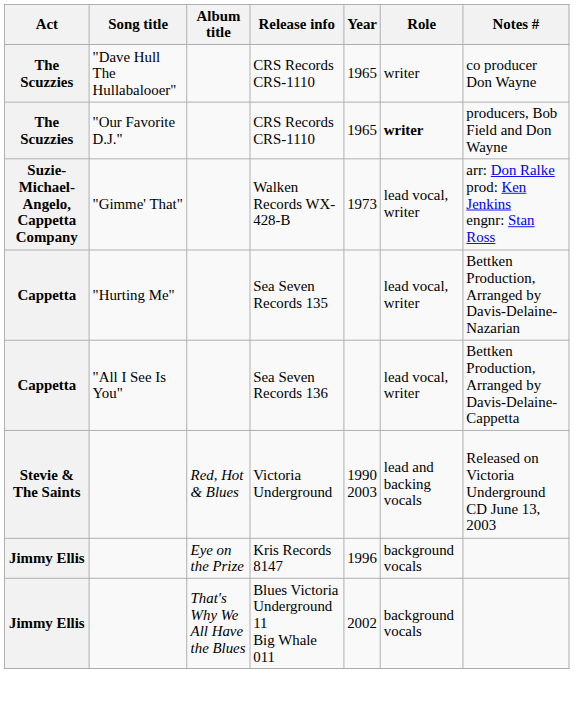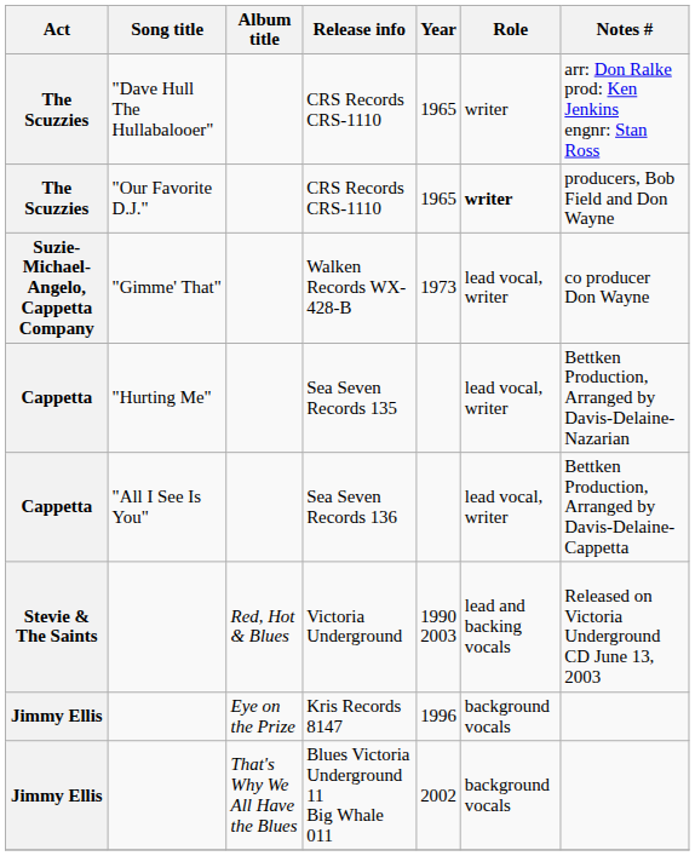"Dave Hull The Hullabalooer" / CRS Records CRS-1110 | Notes #: co producer Don Wayne -> arr: Don Ralke prod: Ken Jenkins engnr: Stan Ross
Walken Records WX-428-B | Notes #: arr: Don Ralke prod: Ken Jenkins engnr: Stan Ross -> co producer Don Wayne
